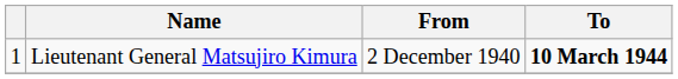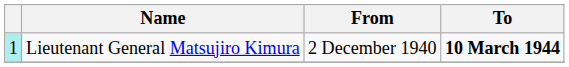Lieutenant General Matsujiro Kimura | column 1: no background -> paleturquoise background
